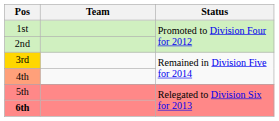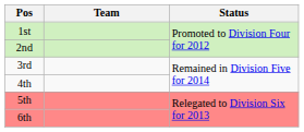3rd | Pos: gold background -> no background
4th | Pos: lightsalmon background -> no background
6th | Pos: bold -> normal
